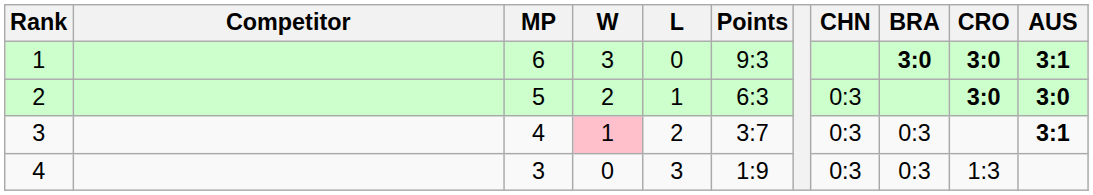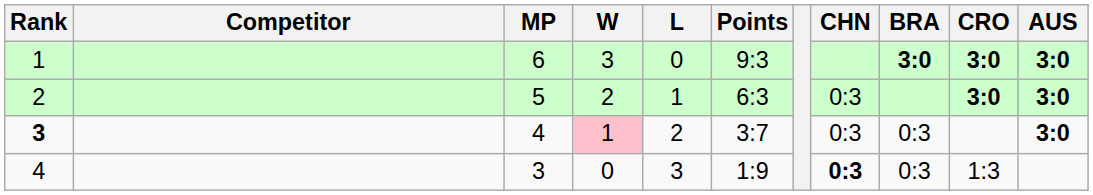row 2 | AUS: 3:1 -> 3:0
row 4 | Rank: normal -> bold
row 4 | AUS: 3:1 -> 3:0
row 5 | CHN: normal -> bold
